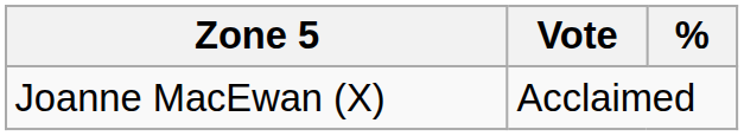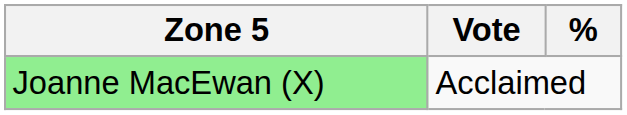Joanne MacEwan (X) | Zone 5: no background -> lightgreen background
